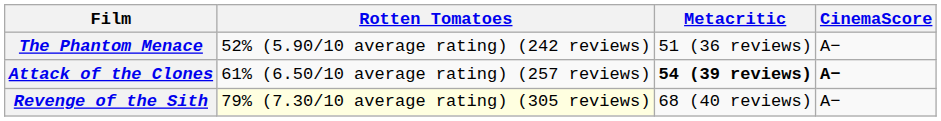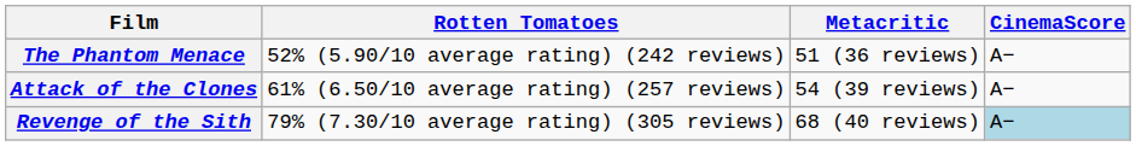row 3 | Metacritic: bold -> normal
row 3 | CinemaScore: bold -> normal
row 4 | Rotten Tomatoes: lightyellow background -> no background
row 4 | CinemaScore: no background -> lightblue background
